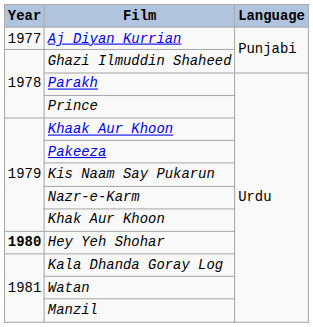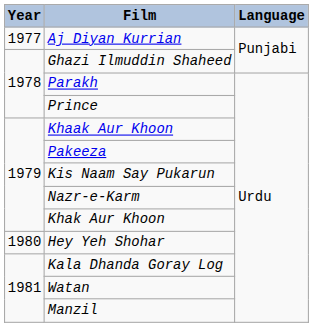Hey Yeh Shohar | Year: bold -> normal
